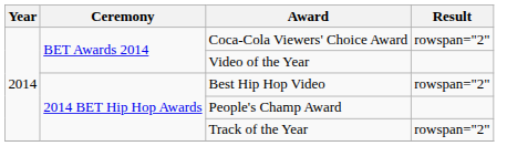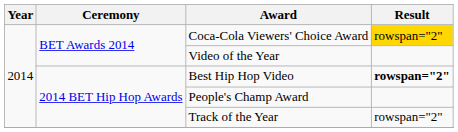Coca-Cola Viewers' Choice Award | Result: no background -> gold background
Best Hip Hop Video | Result: normal -> bold
